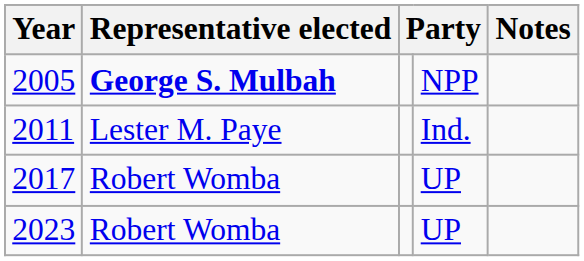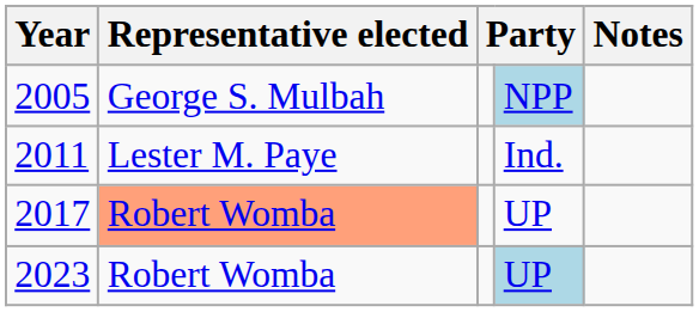2005 | Representative elected: bold -> normal
2005 | column 4: no background -> lightblue background
2017 | Representative elected: no background -> lightsalmon background
2023 | column 4: no background -> lightblue background
